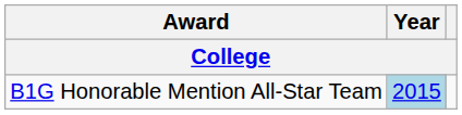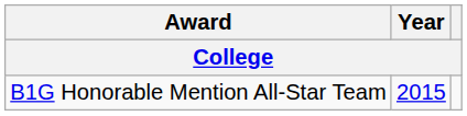row 3 | Year: lightblue background -> no background
